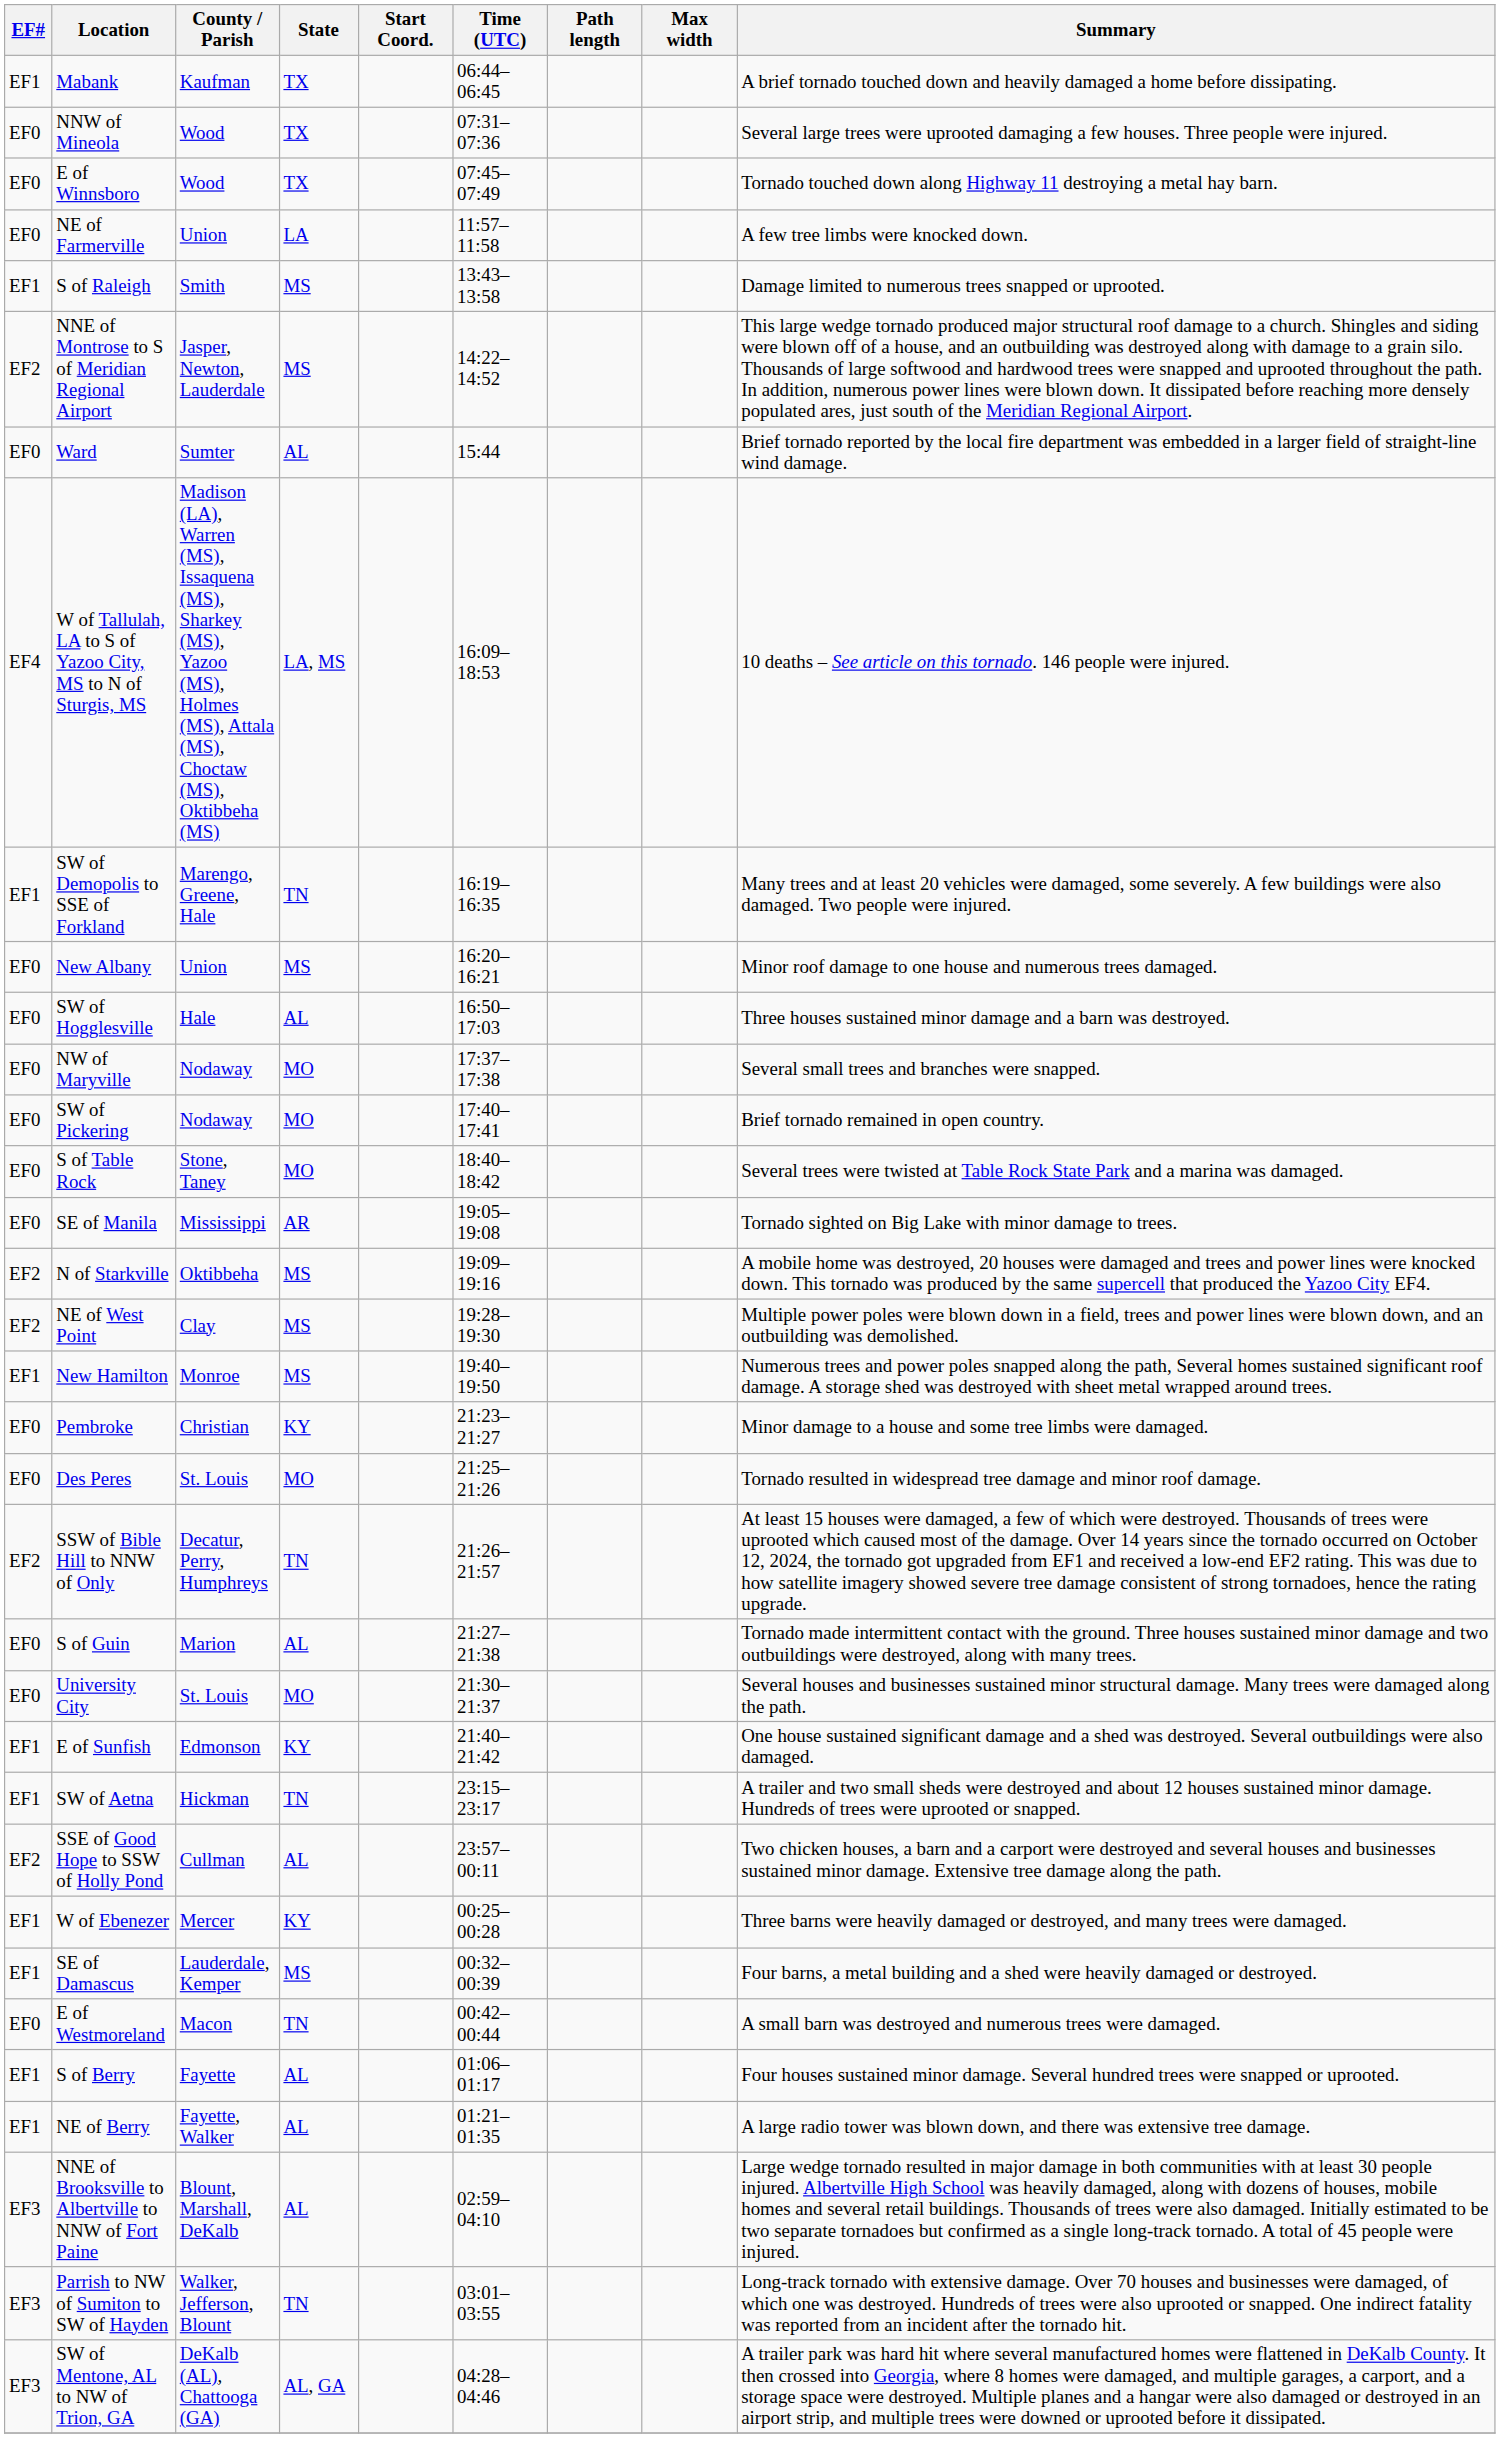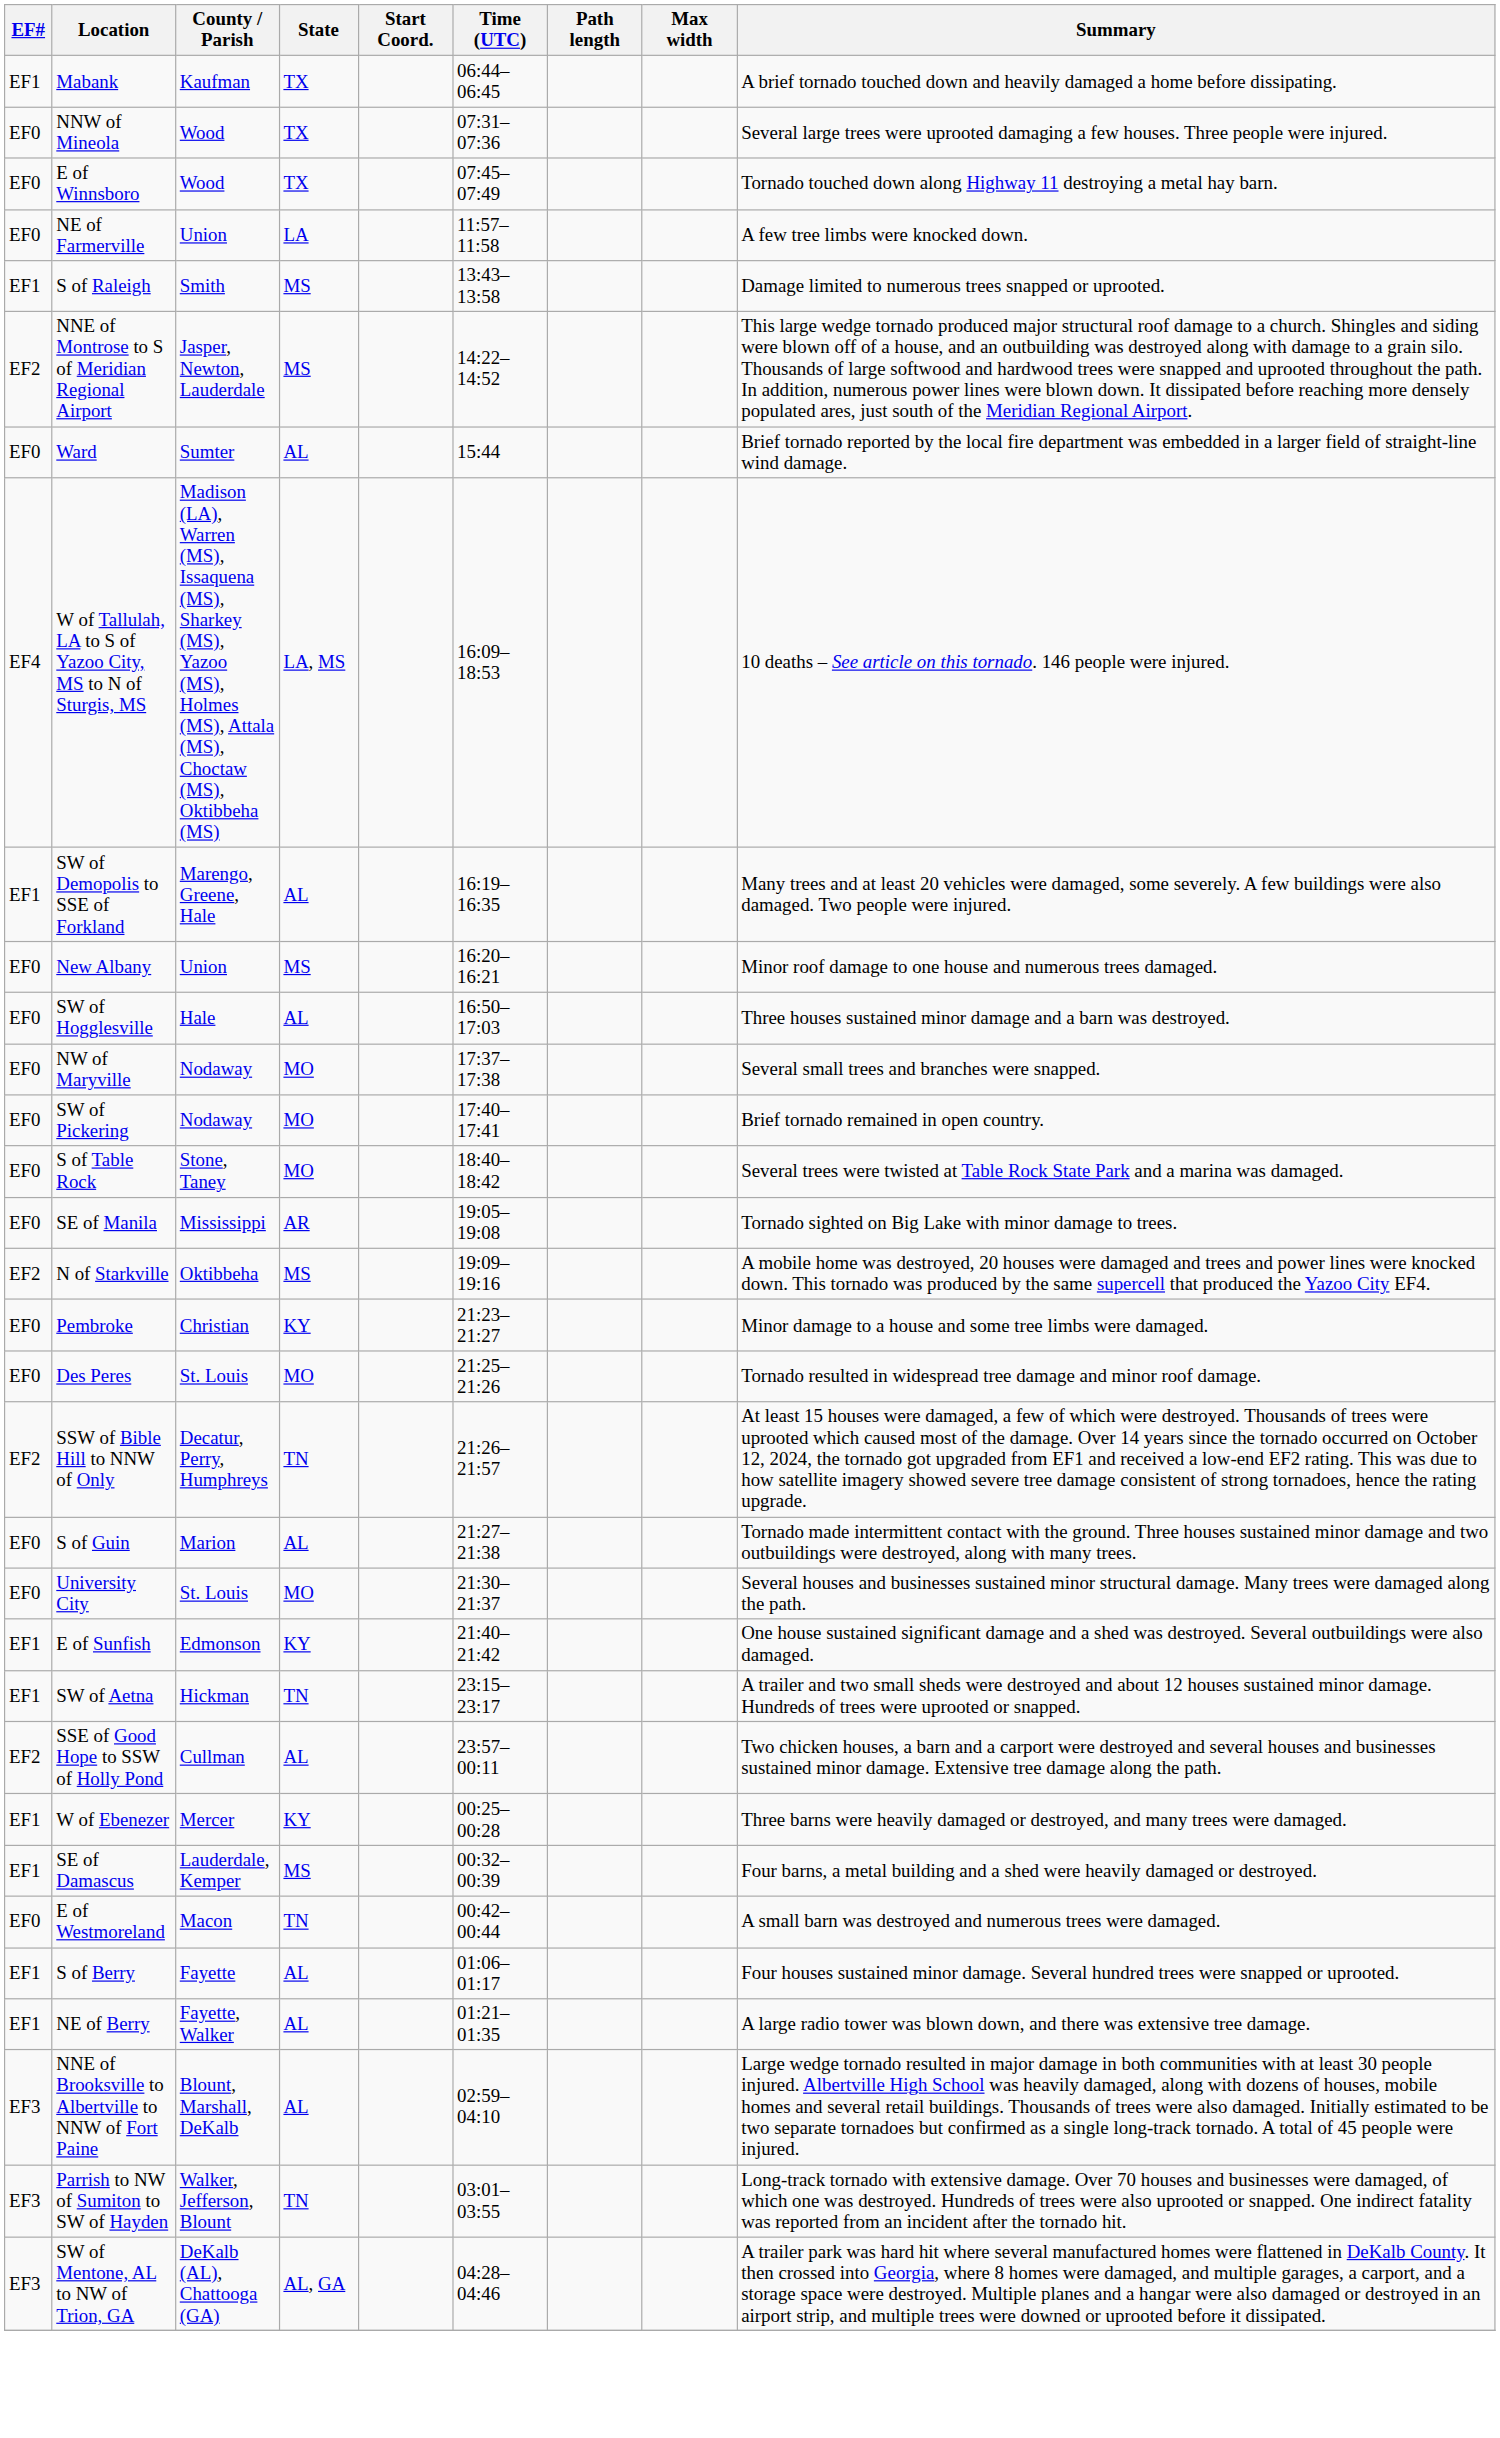SW of Demopolis to SSE of Forkland | State: TN -> AL
- row: EF2 | NE of West Point | Clay | MS | 19:28–19:30 | Multiple power poles were blown down in a field, trees and power lines were blown down, and an outbuilding was demolished.
- row: EF1 | New Hamilton | Monroe | MS | 19:40–19:50 | Numerous trees and power poles snapped along the path, Several homes sustained significant roof damage. A storage shed was destroyed with sheet metal wrapped around trees.
